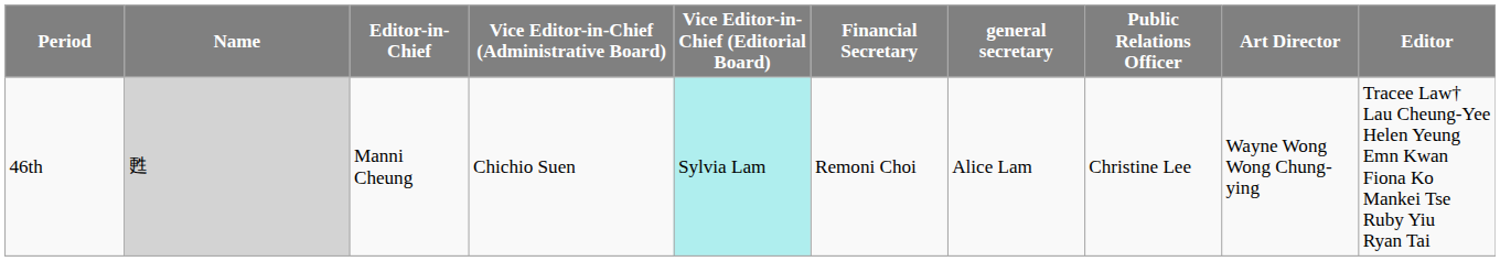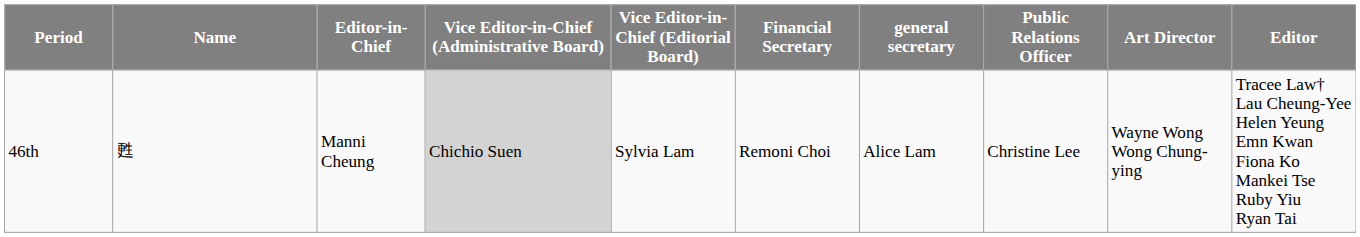46th | Name: lightgrey background -> no background
46th | Vice Editor-in-Chief (Administrative Board): no background -> lightgrey background
46th | Vice Editor-in-Chief (Editorial Board): paleturquoise background -> no background
